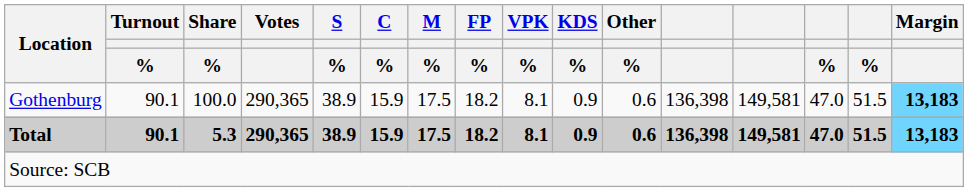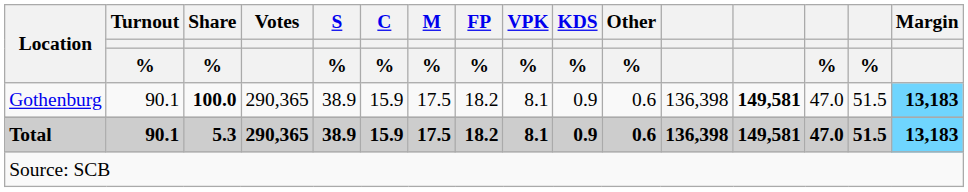Gothenburg | Share / %: normal -> bold
Gothenburg | column 13: normal -> bold
